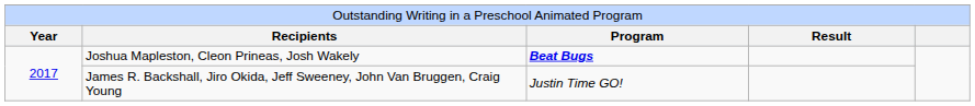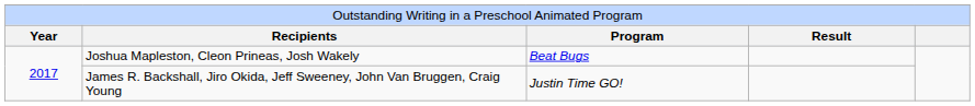Joshua Mapleston, Cleon Prineas, Josh Wakely | column 3: bold -> normal
